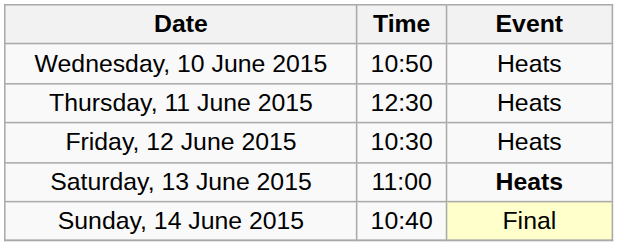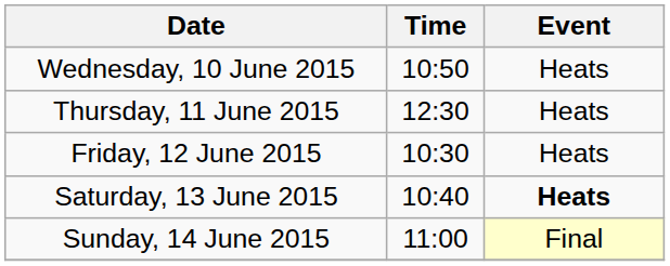Saturday, 13 June 2015 | Time: 11:00 -> 10:40
Sunday, 14 June 2015 | Time: 10:40 -> 11:00
